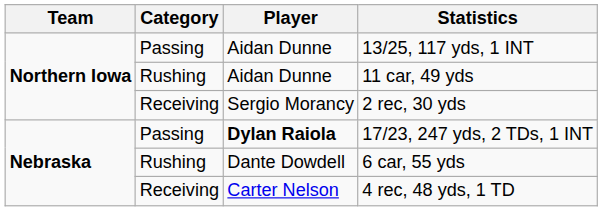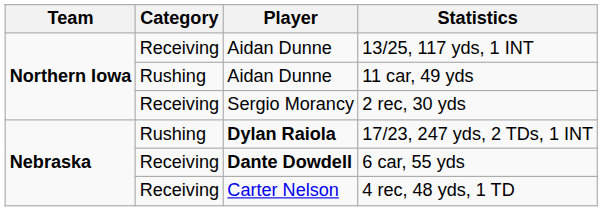13/25, 117 yds, 1 INT | Category: Passing -> Receiving
17/23, 247 yds, 2 TDs, 1 INT | Category: Passing -> Rushing
6 car, 55 yds | Category: Rushing -> Receiving
6 car, 55 yds | Player: normal -> bold
